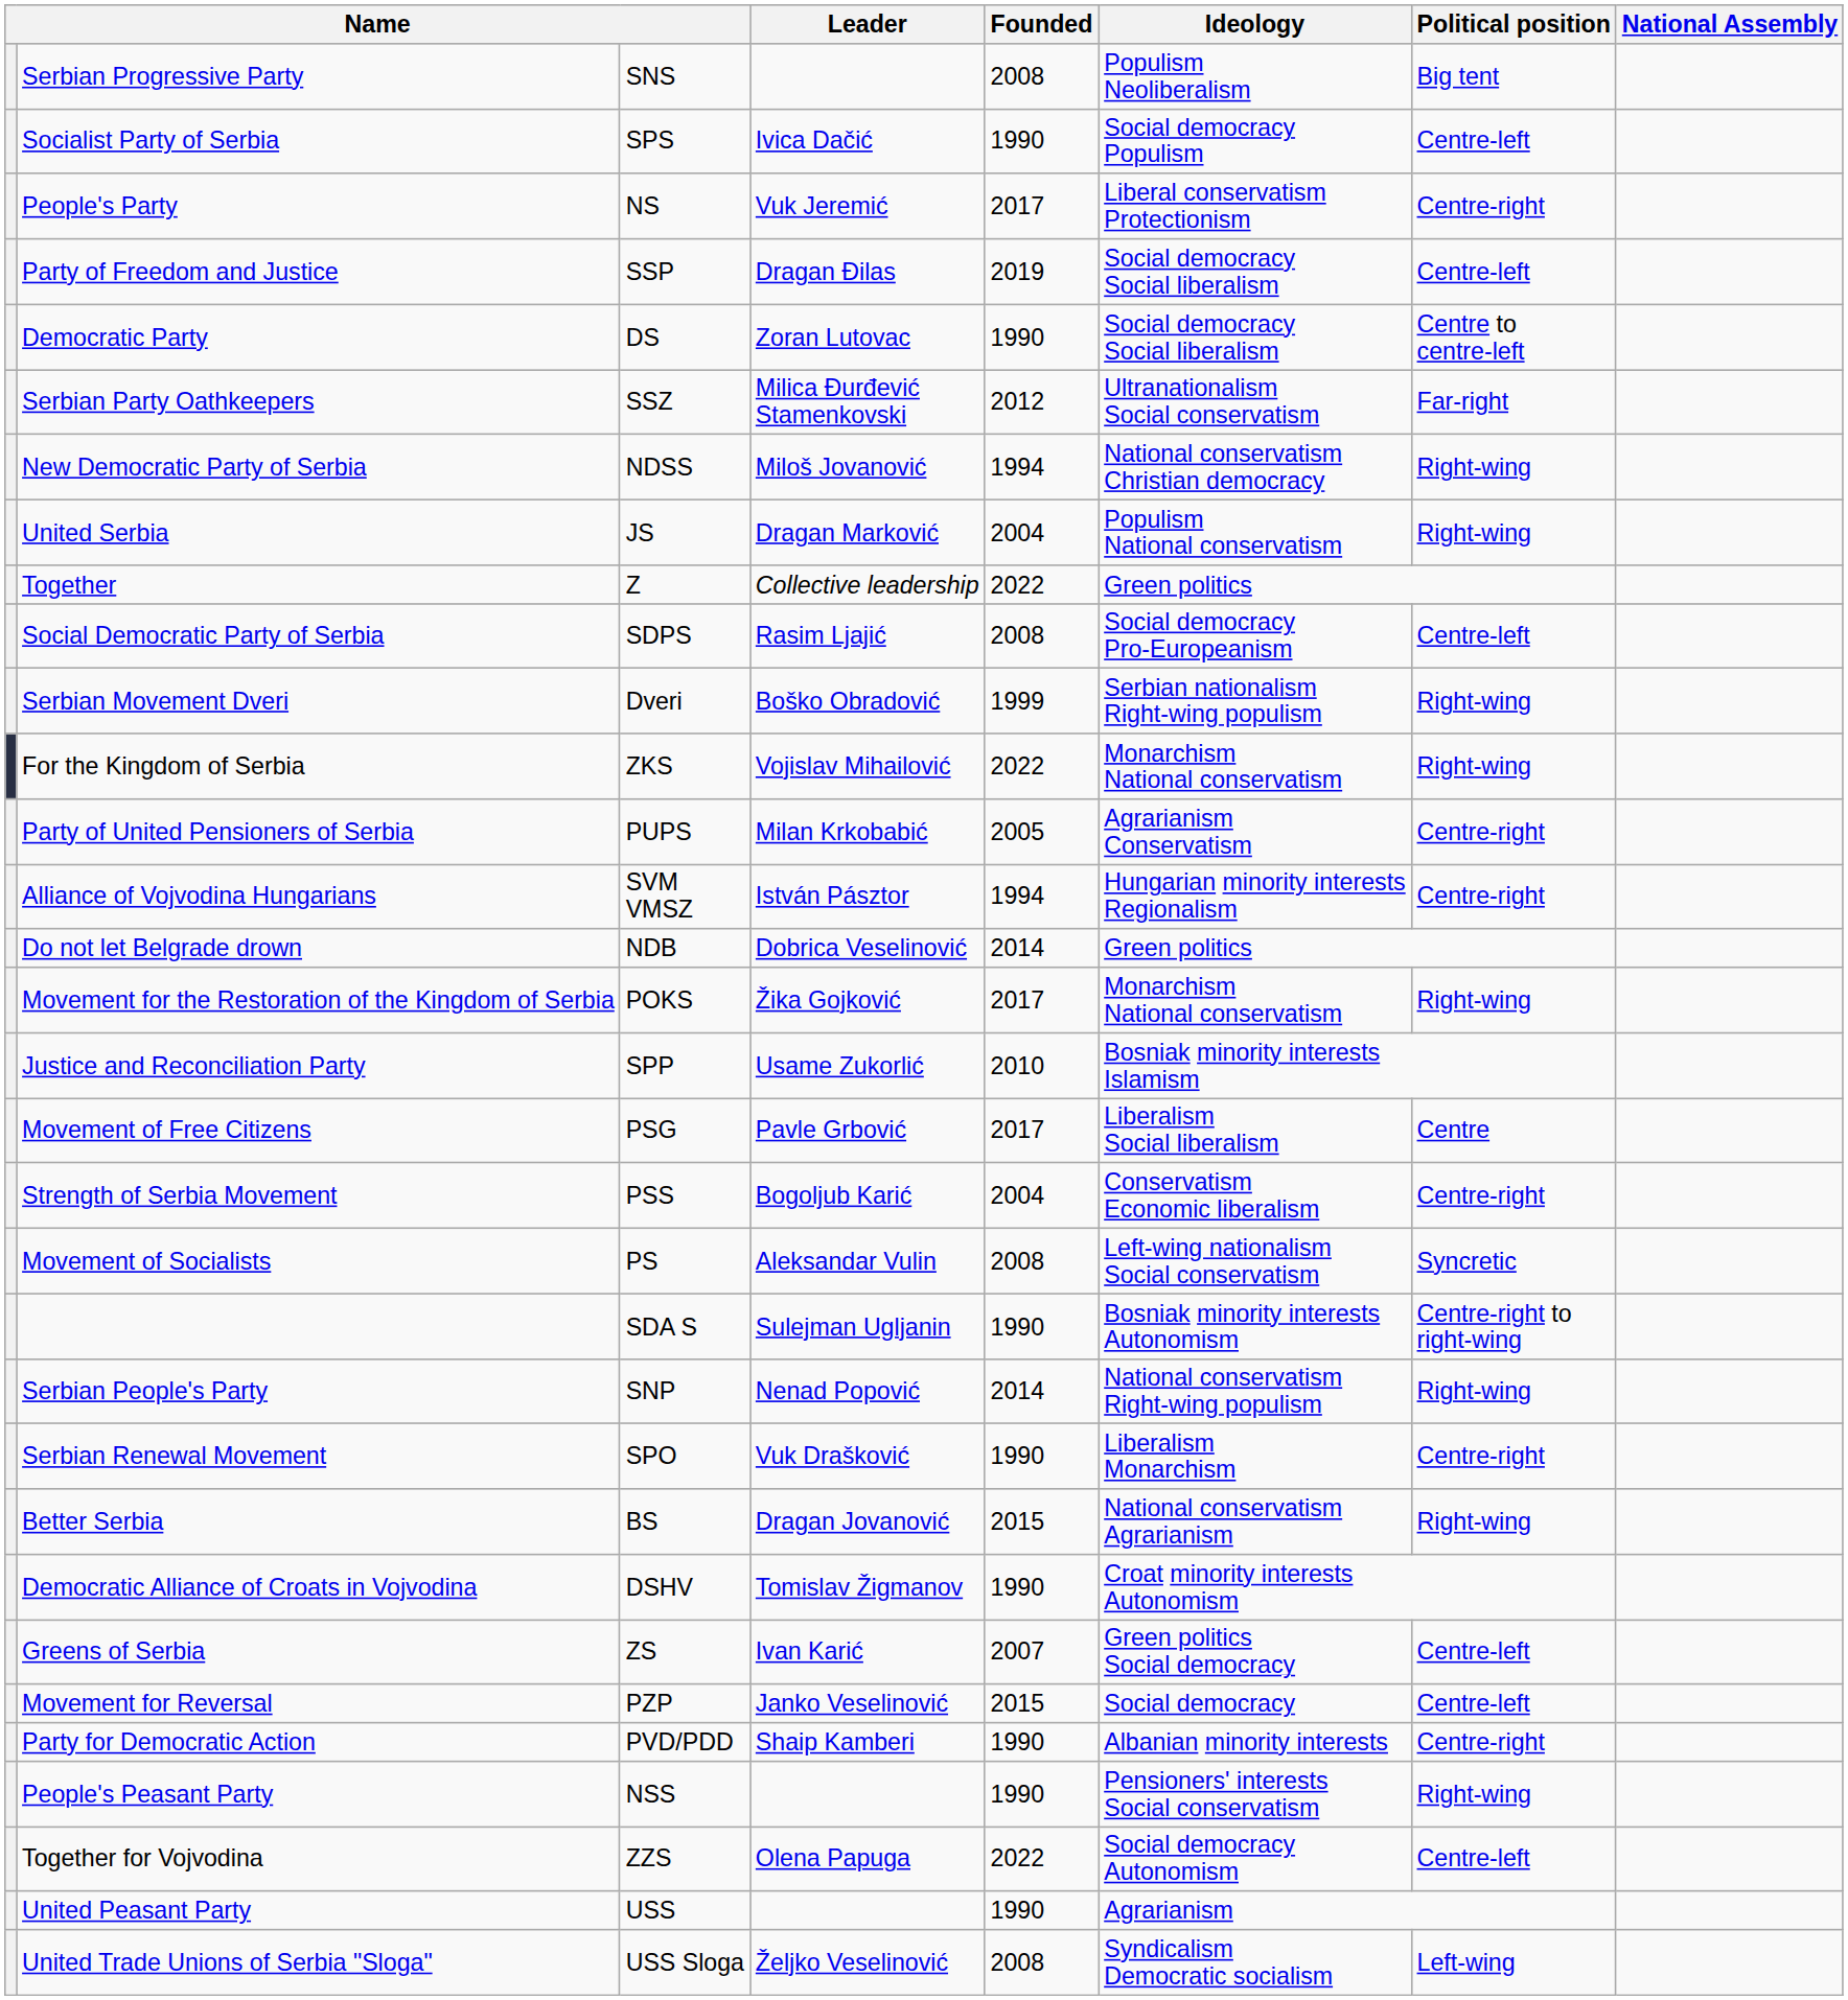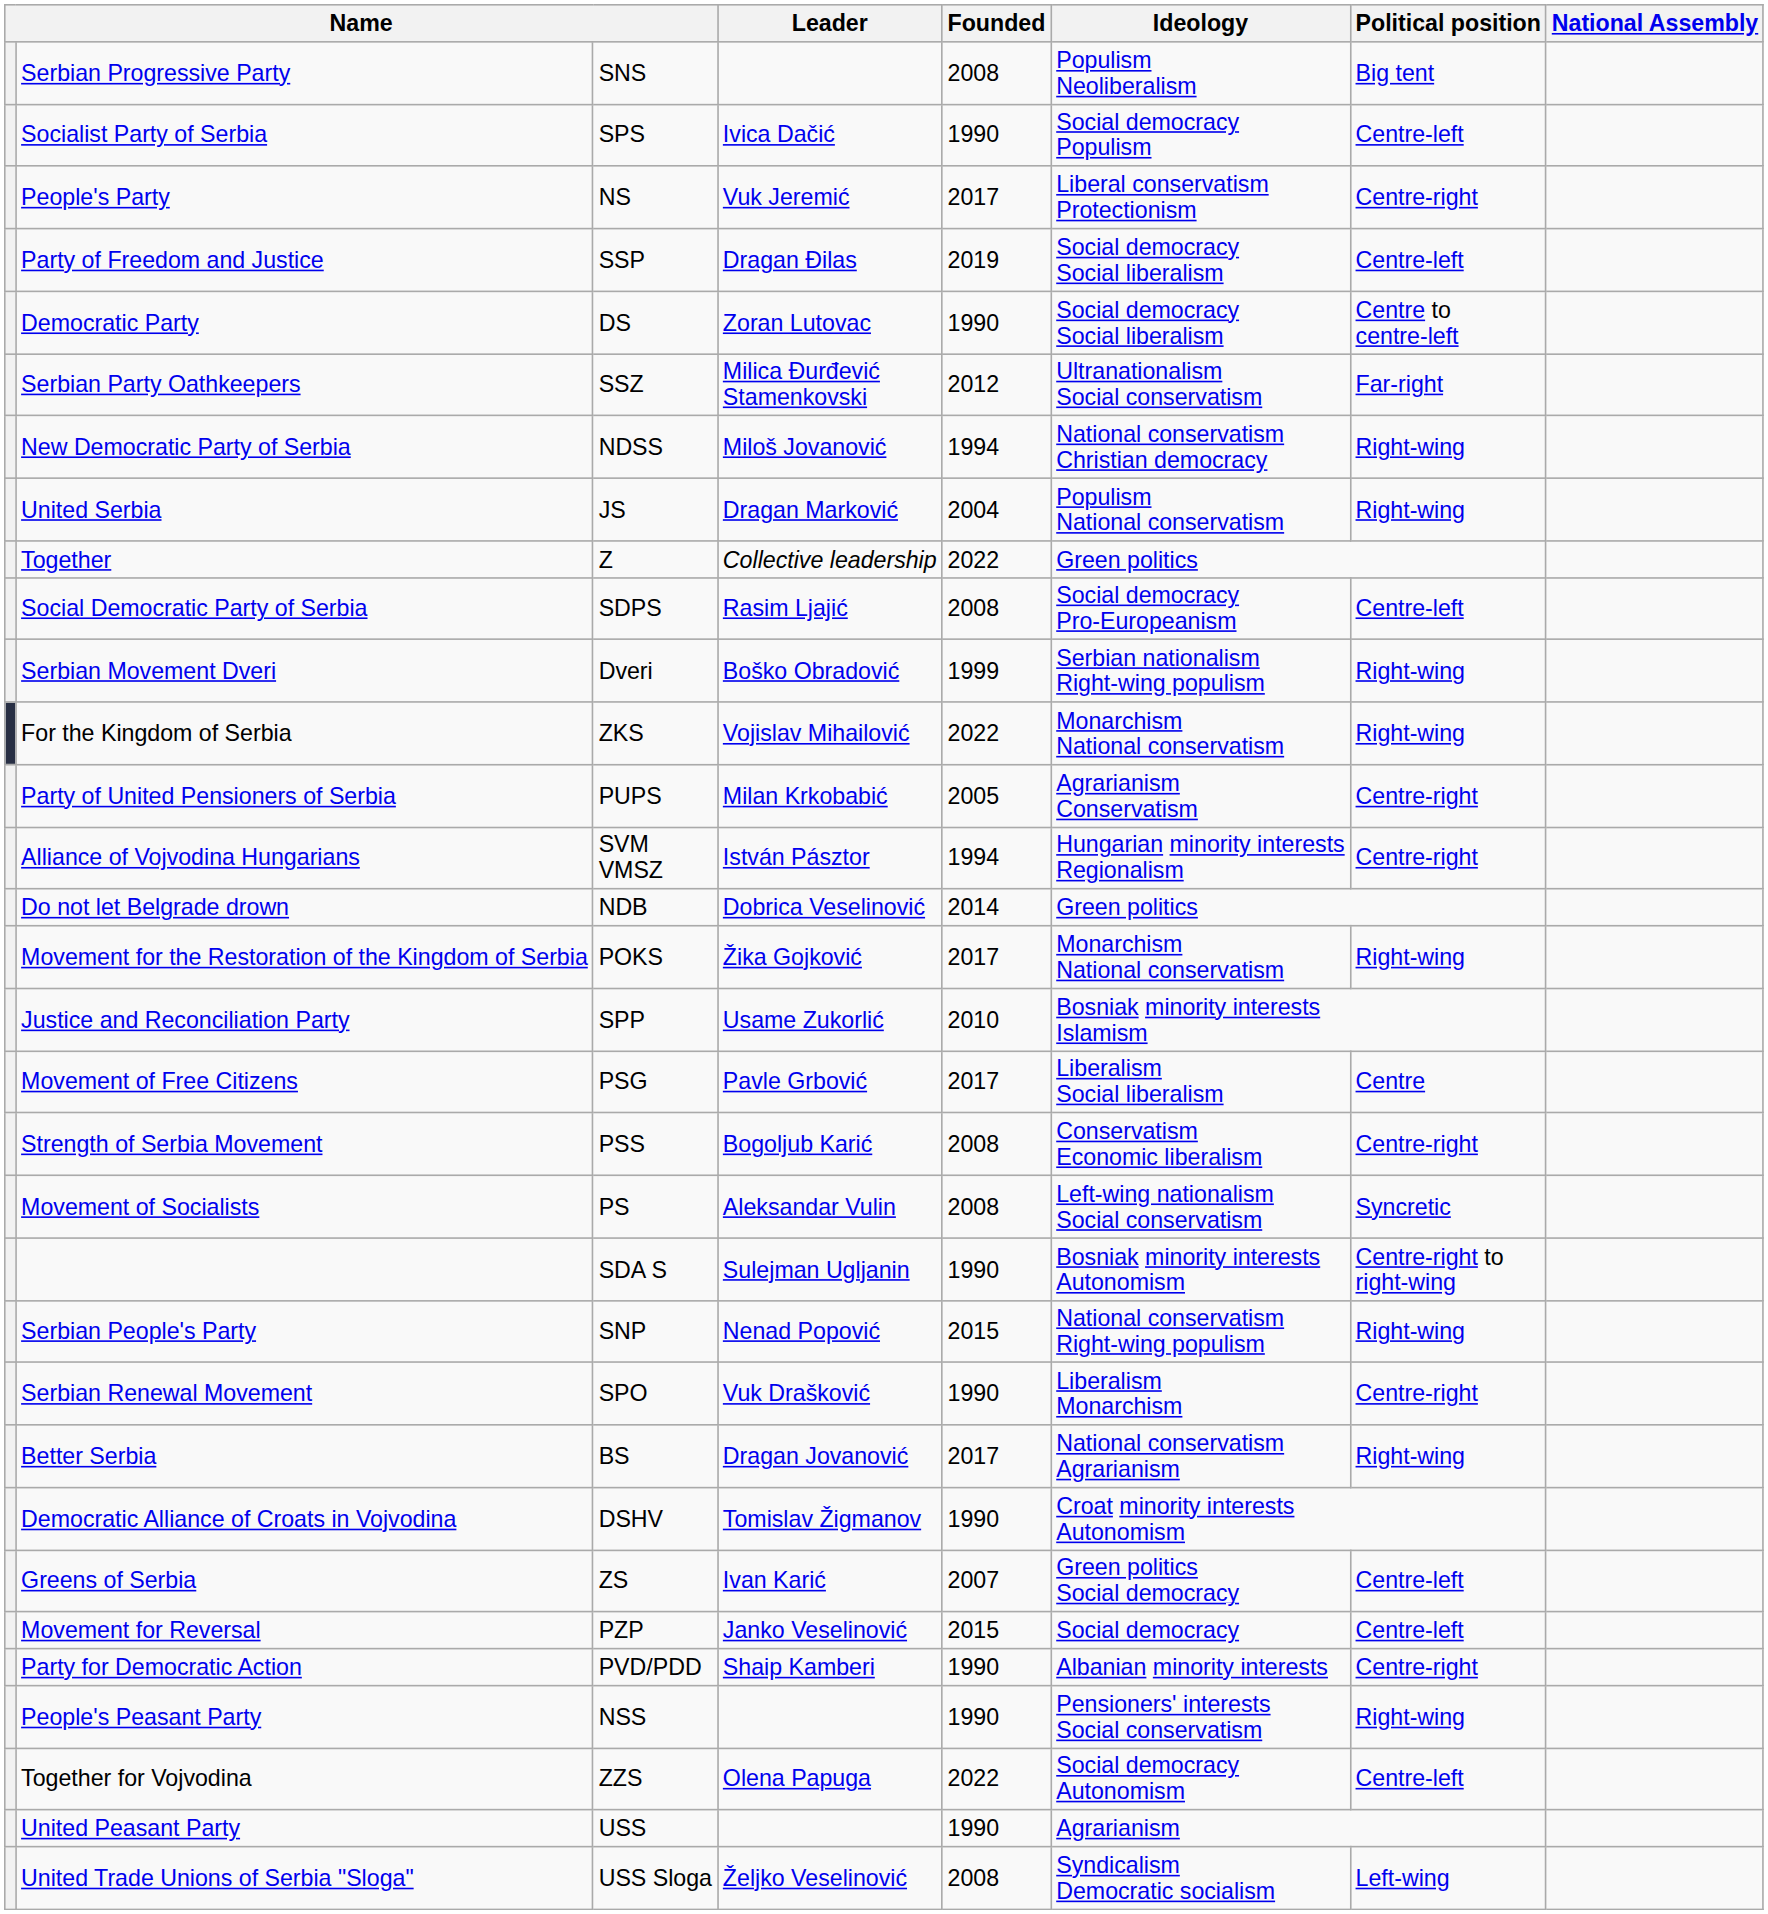Strength of Serbia Movement | Founded: 2004 -> 2008
Serbian People's Party | Founded: 2014 -> 2015
Better Serbia | Founded: 2015 -> 2017
